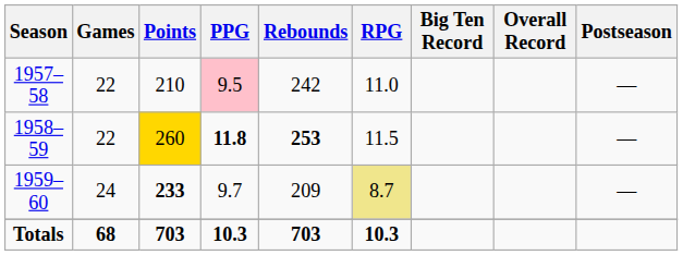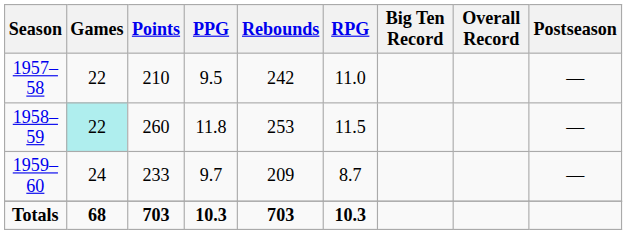1957–58 | PPG: pink background -> no background
1958–59 | Games: no background -> paleturquoise background
1958–59 | Points: gold background -> no background
1958–59 | PPG: bold -> normal
1958–59 | Rebounds: bold -> normal
1959–60 | Points: bold -> normal
1959–60 | RPG: khaki background -> no background
